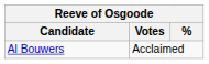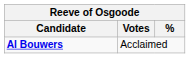Al Bouwers | Candidate: normal -> bold
